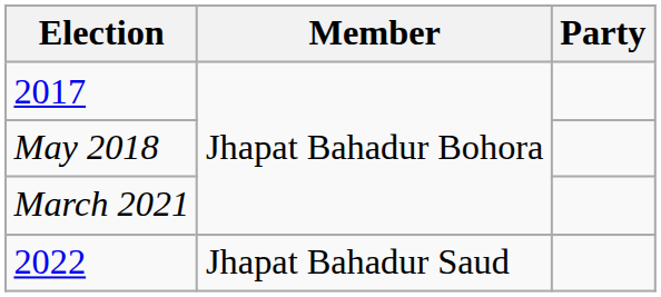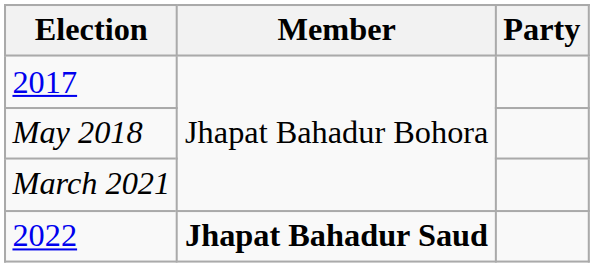2022 | Member: normal -> bold
